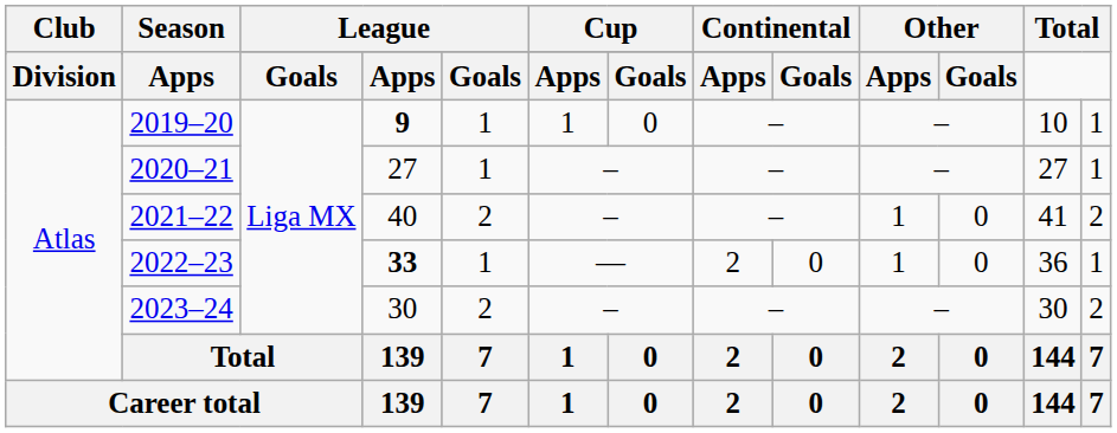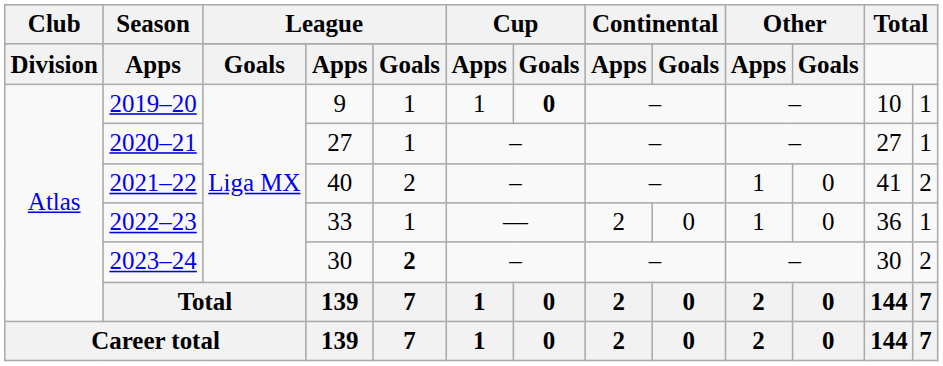2019–20 | column 4: bold -> normal
2019–20 | column 7: normal -> bold
2022–23 | column 4: bold -> normal
2023–24 | column 5: normal -> bold
